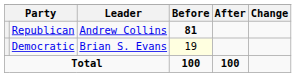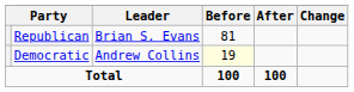Republican | Leader: Andrew Collins -> Brian S. Evans
Republican | Before: bold -> normal
Democratic | Leader: Brian S. Evans -> Andrew Collins
